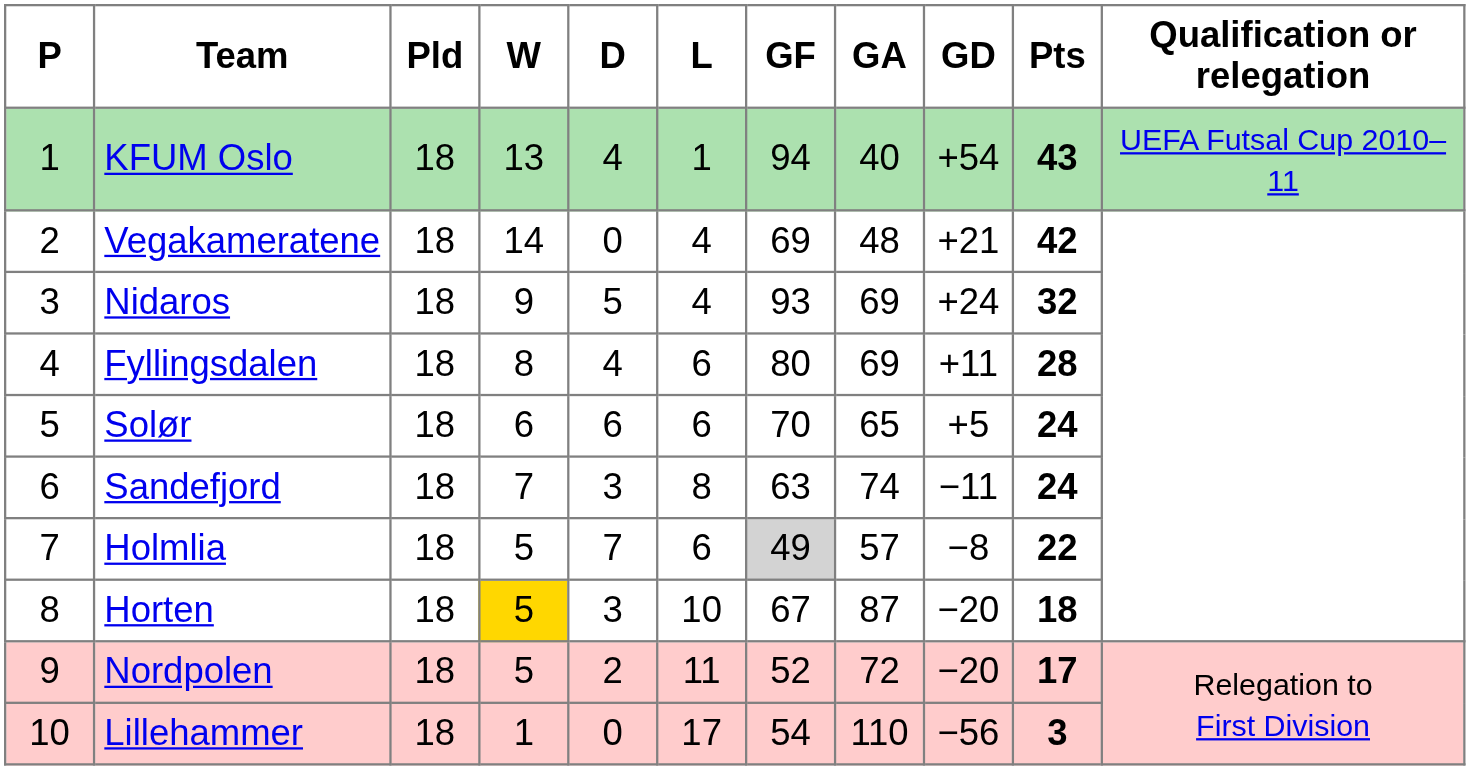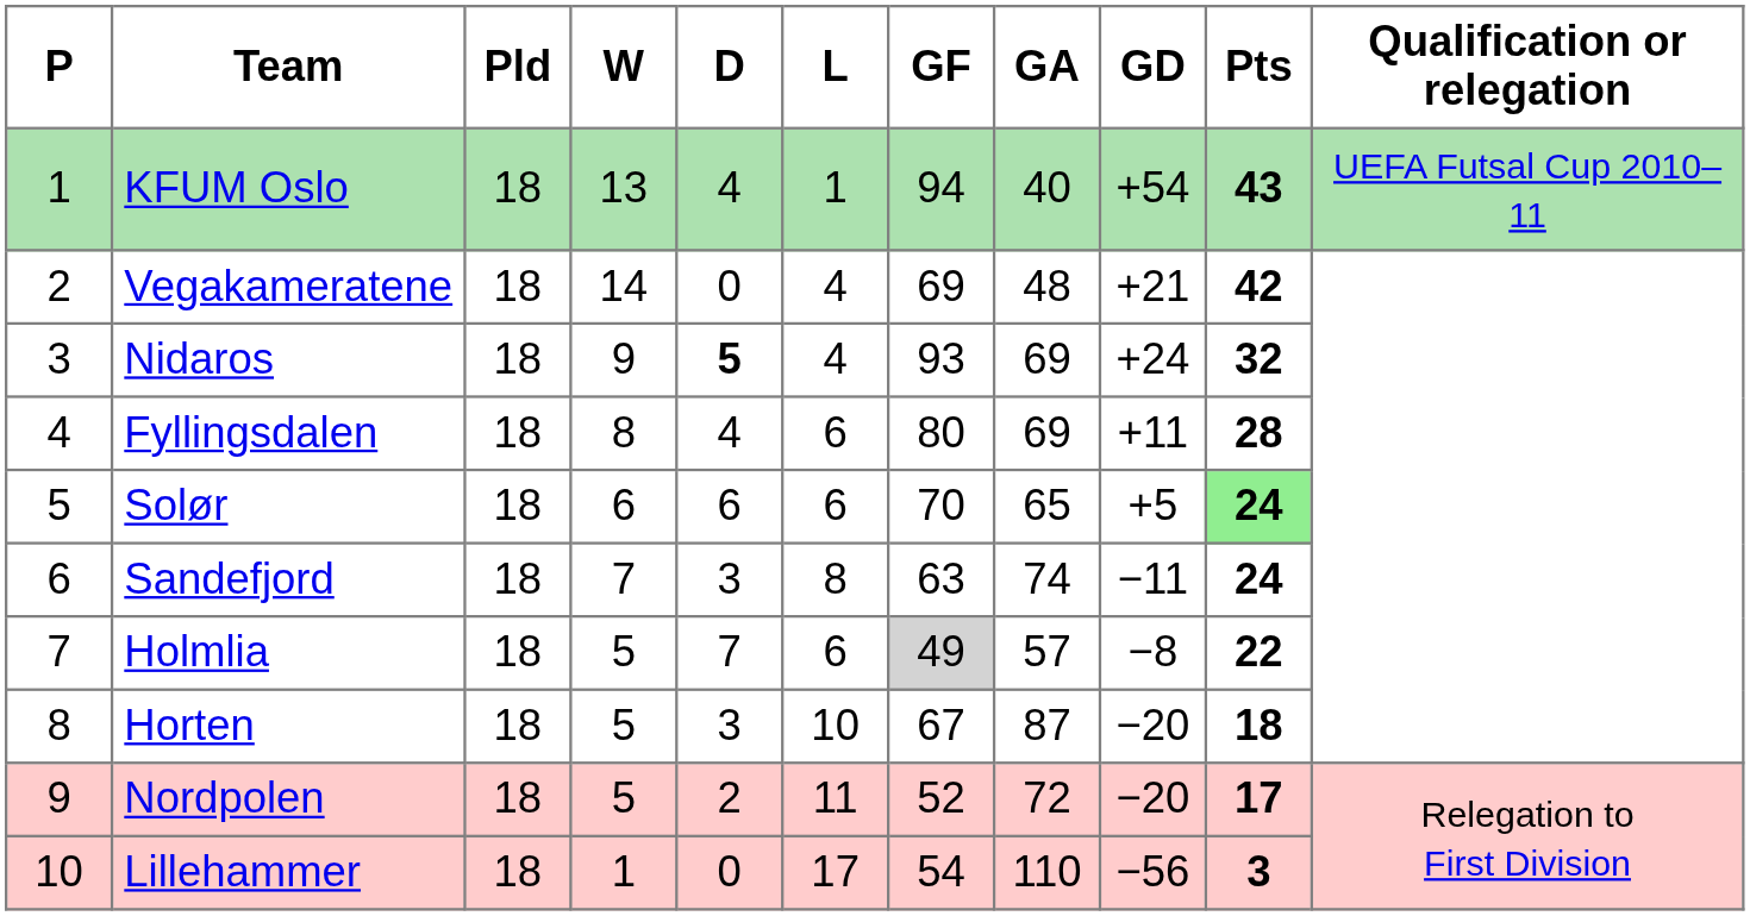Nidaros | D: normal -> bold
Solør | Pts: no background -> lightgreen background
Horten | W: gold background -> no background
